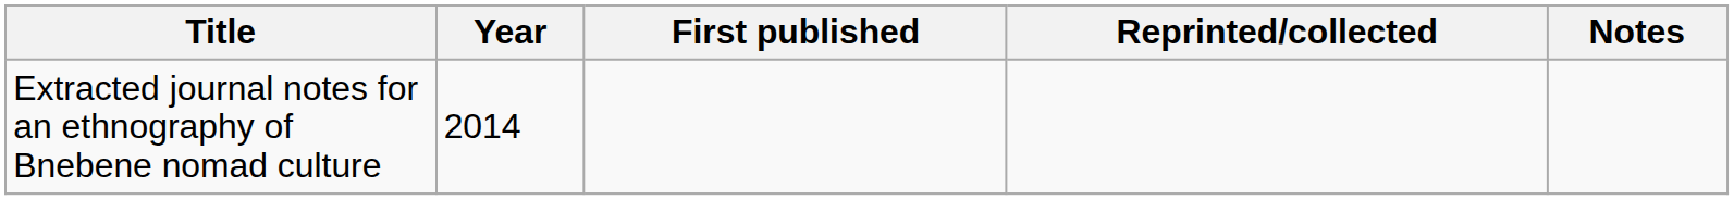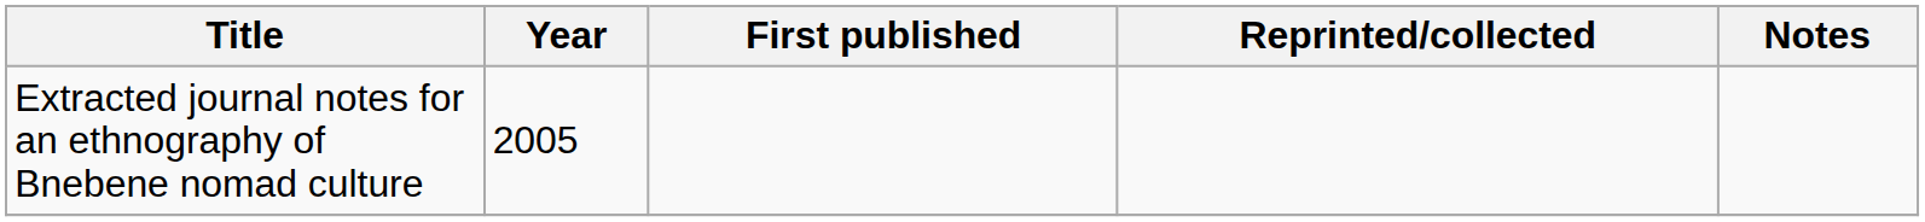row 2 | Year: 2014 -> 2005
